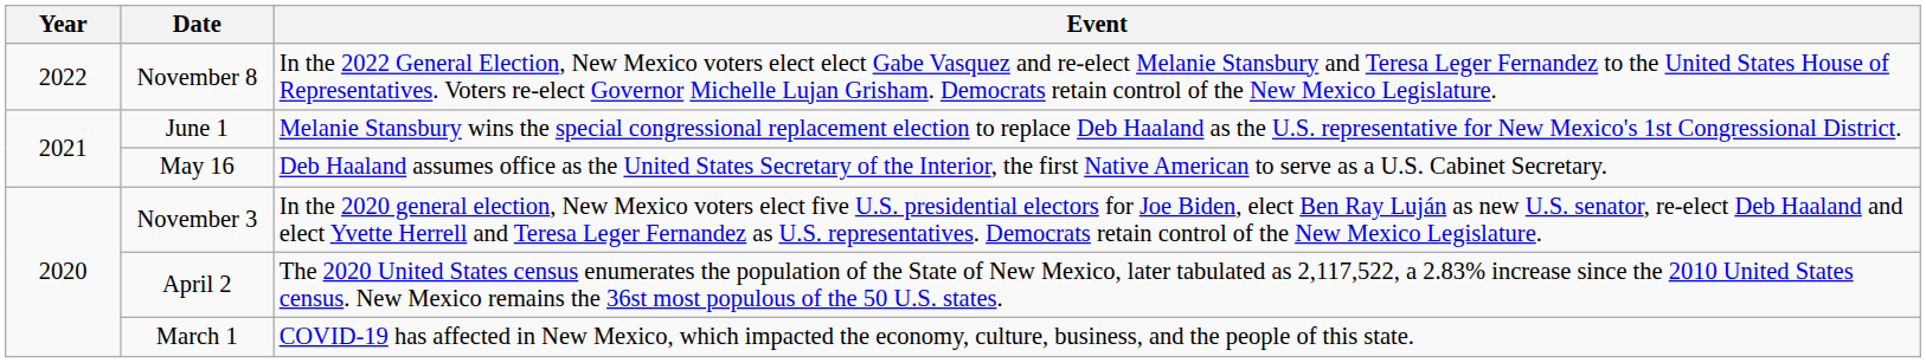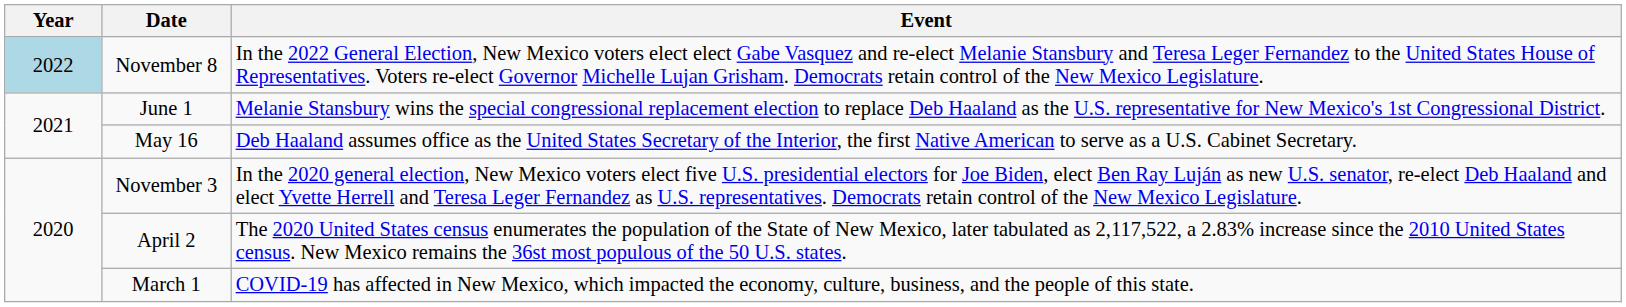November 8 | Year: no background -> lightblue background
